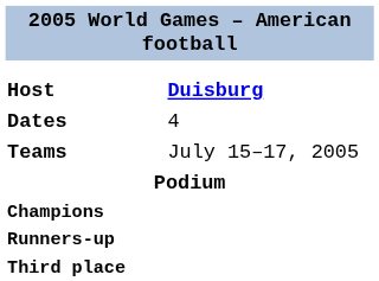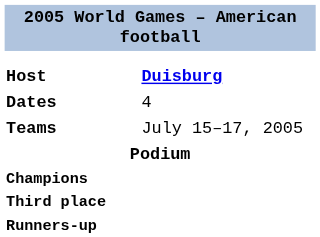row 7 | column 1: Runners-up -> Third place
row 8 | column 1: Third place -> Runners-up
